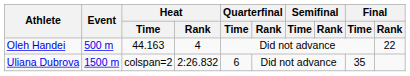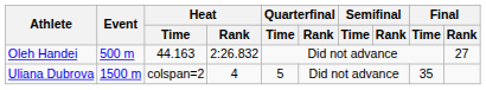Oleh Handei | Heat / Rank: 4 -> 2:26.832
Oleh Handei | Final / Rank: 22 -> 27
Uliana Dubrova | Heat / Rank: 2:26.832 -> 4
Uliana Dubrova | Quarterfinal / Time: 6 -> 5
